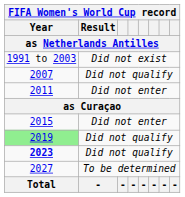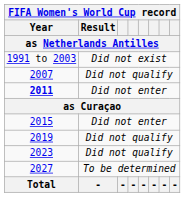2011 | Year / as Netherlands Antilles: normal -> bold
2019 | Year / as Netherlands Antilles: lightgreen background -> no background
2023 | Year / as Netherlands Antilles: bold -> normal
